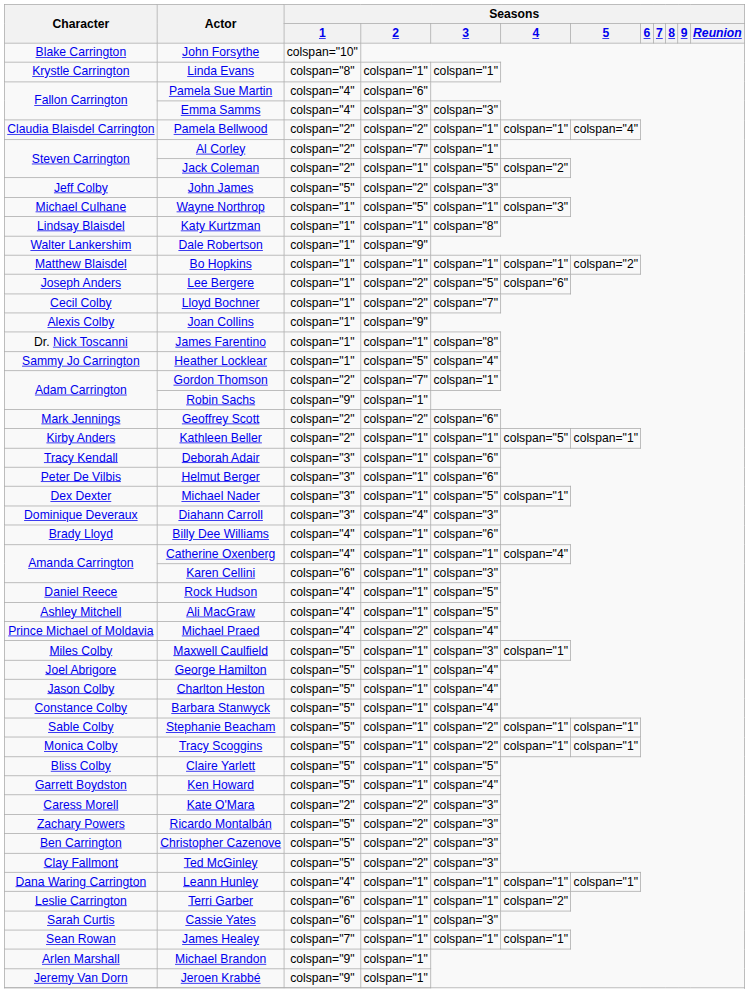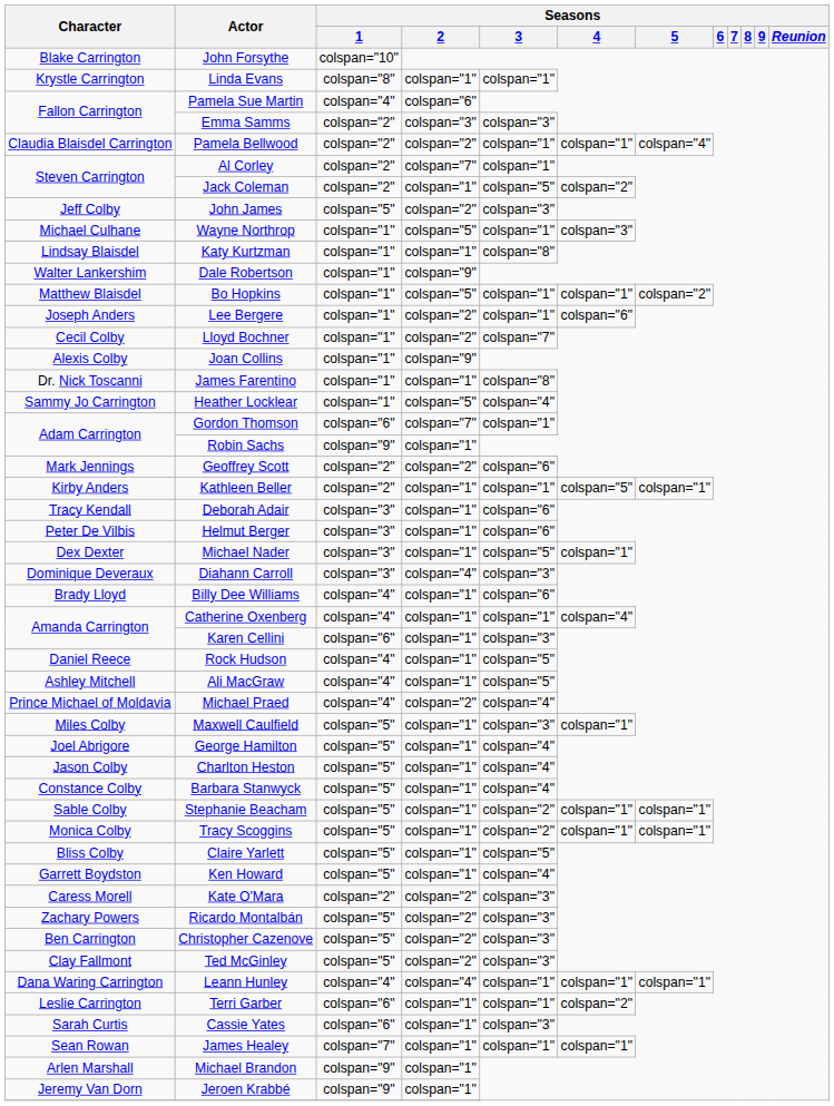Emma Samms | Seasons / 1: colspan="4" -> colspan="2"
Bo Hopkins | Seasons / 2: colspan="1" -> colspan="5"
Lee Bergere | Seasons / 3: colspan="5" -> colspan="1"
Gordon Thomson | Seasons / 1: colspan="2" -> colspan="6"
Leann Hunley | Seasons / 2: colspan="1" -> colspan="4"
